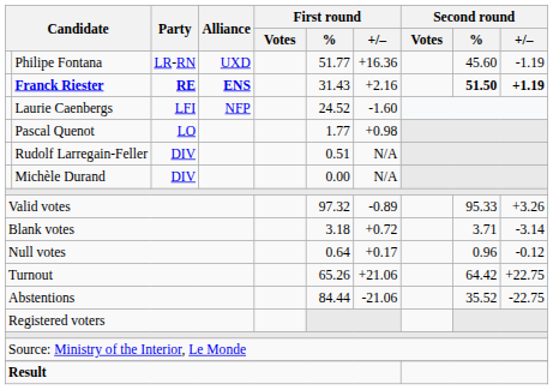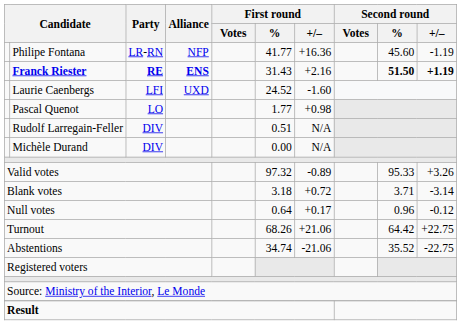Philipe Fontana | Alliance: UXD -> NFP
Philipe Fontana | First round / %: 51.77 -> 41.77
Laurie Caenbergs | Alliance: NFP -> UXD
Turnout | First round / %: 65.26 -> 68.26
Abstentions | First round / %: 84.44 -> 34.74
